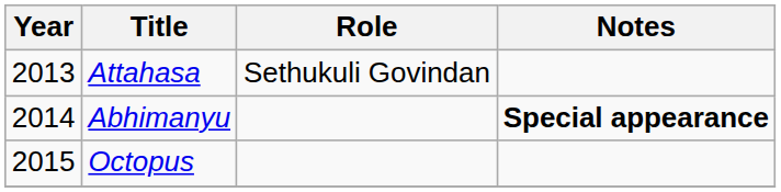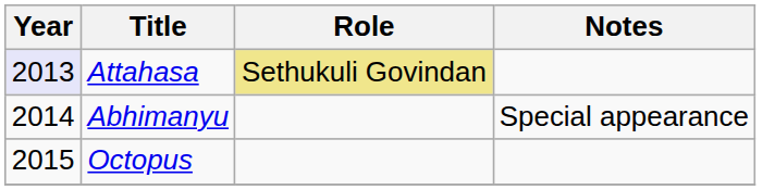Attahasa | Year: no background -> lavender background
Attahasa | Role: no background -> khaki background
Abhimanyu | Notes: bold -> normal
